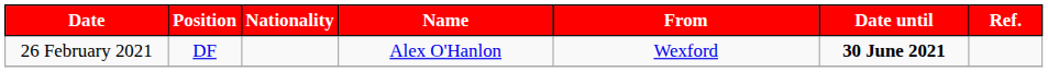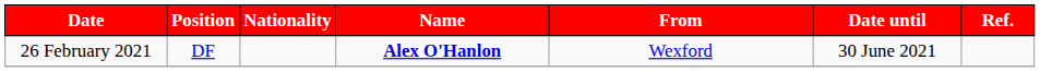26 February 2021 | Name: normal -> bold
26 February 2021 | Date until: bold -> normal
